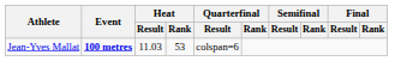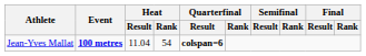Jean-Yves Mallat | Heat / Result: 11.03 -> 11.04
Jean-Yves Mallat | Heat / Rank: 53 -> 54
Jean-Yves Mallat | Quarterfinal / Result: normal -> bold
